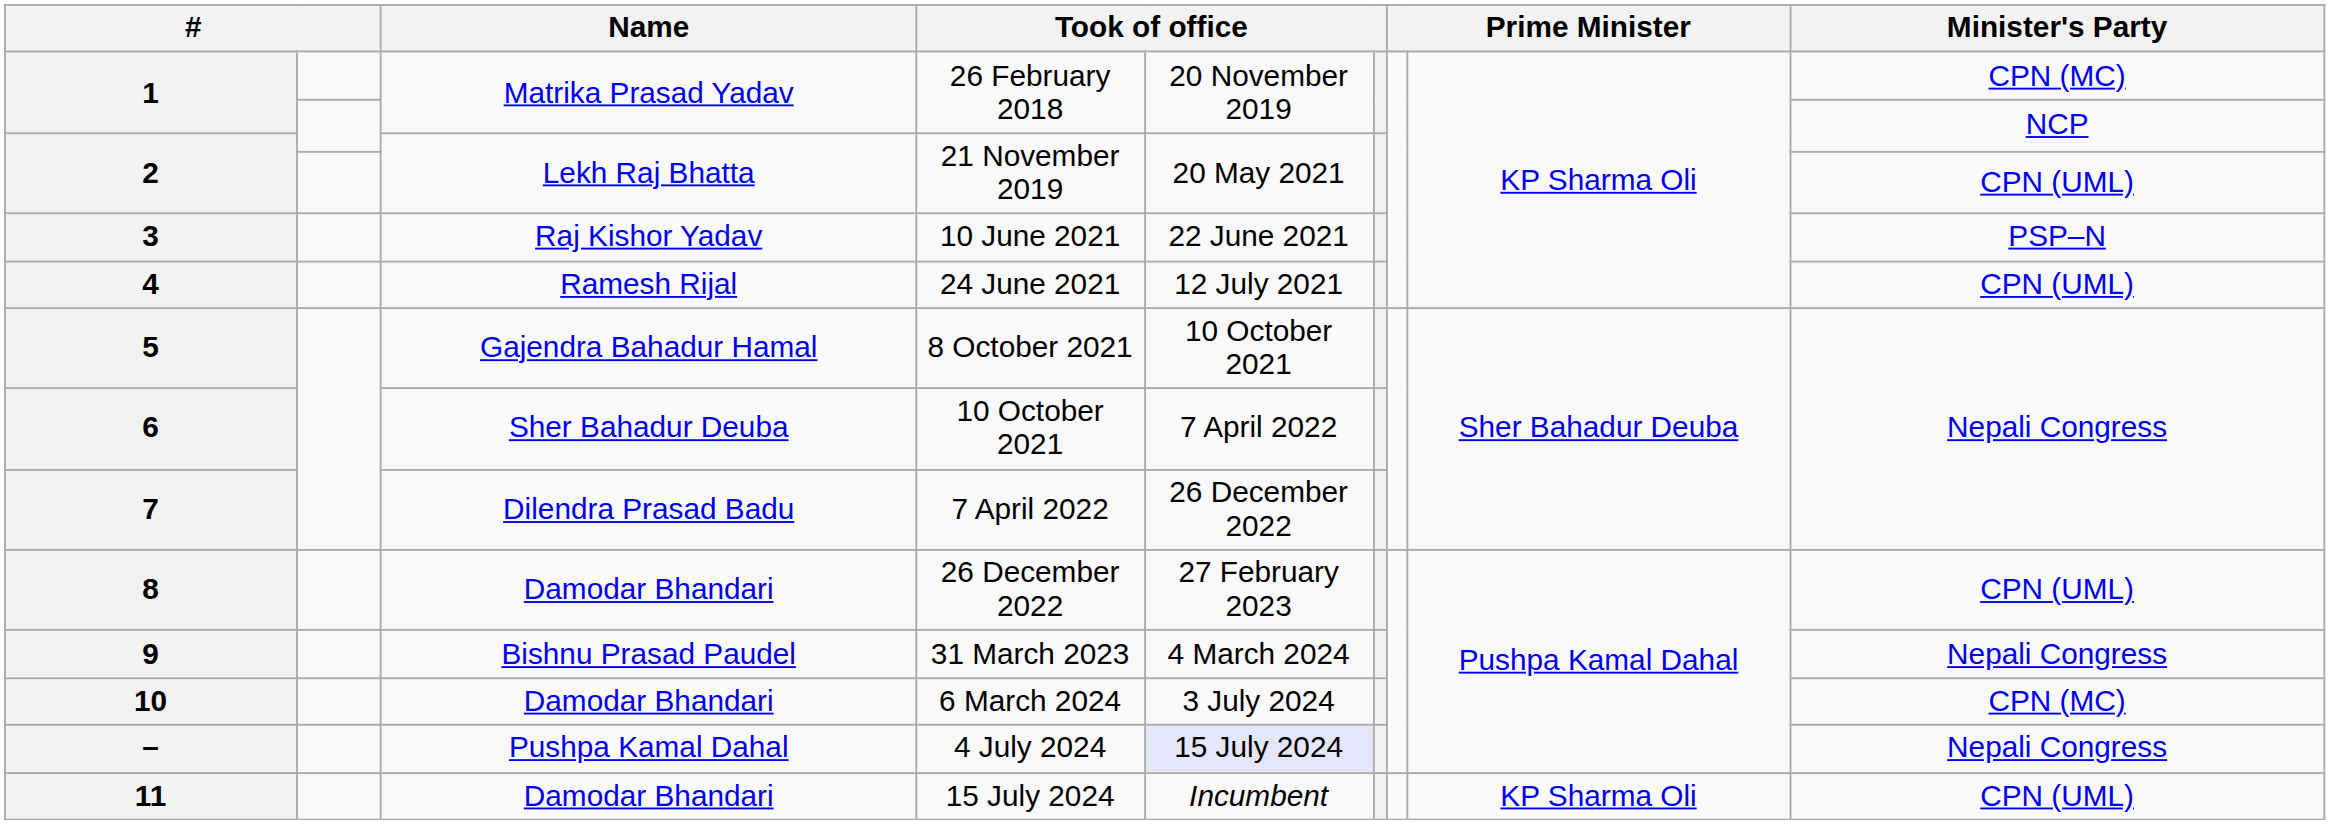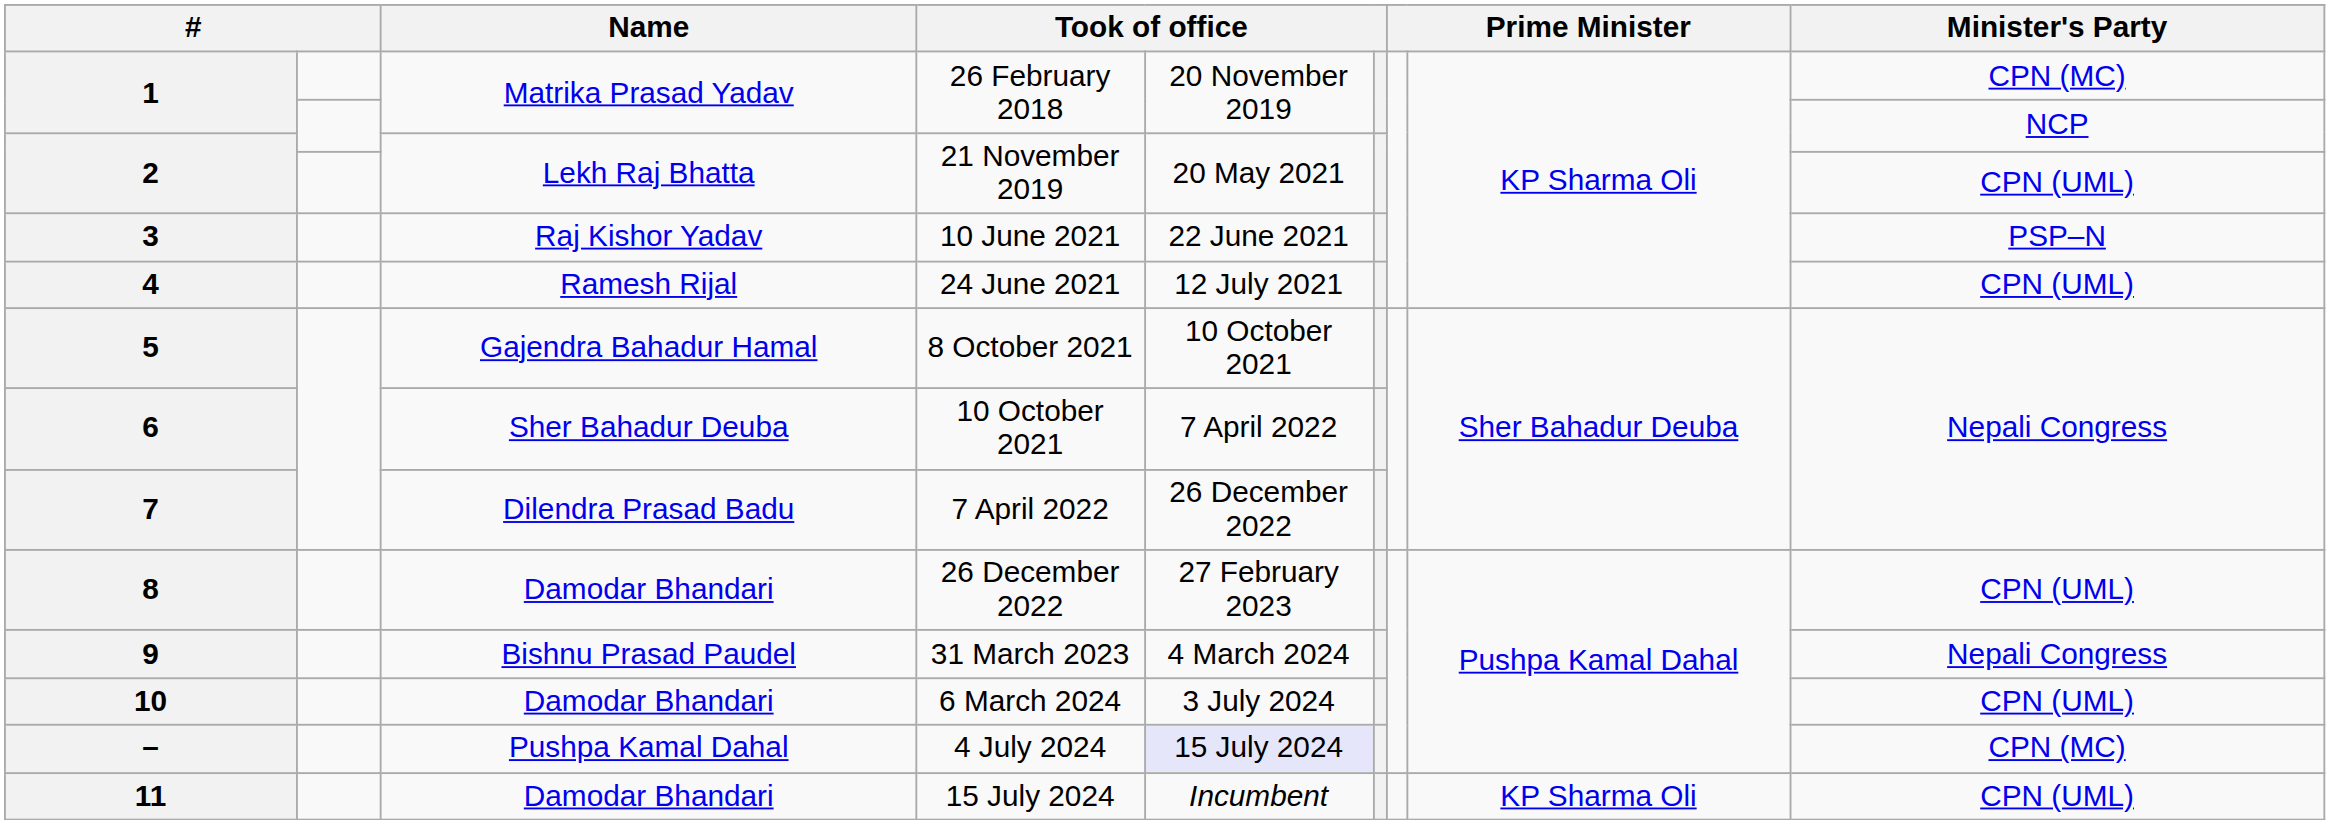10 | Minister's Party: CPN (MC) -> CPN (UML)
– | Minister's Party: Nepali Congress -> CPN (MC)
